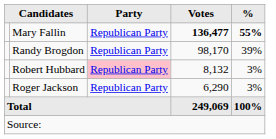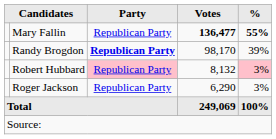Randy Brogdon | Party: normal -> bold
Robert Hubbard | %: no background -> pink background
